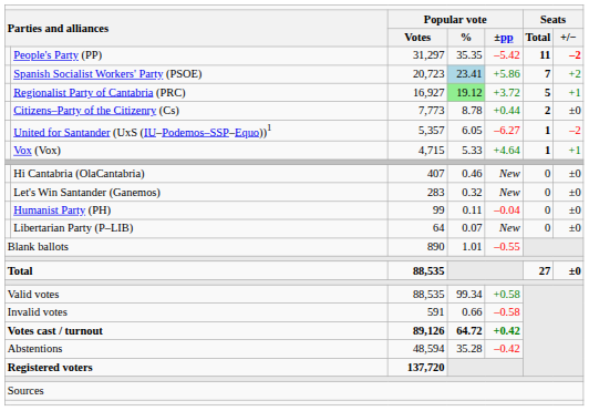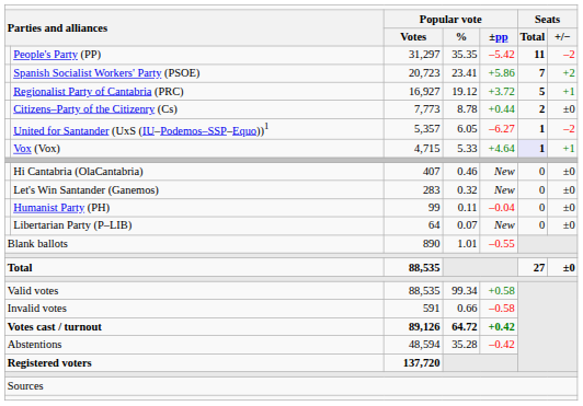People's Party (PP) | column 7: bold -> normal
Spanish Socialist Workers' Party (PSOE) | column 4: lightblue background -> no background
Regionalist Party of Cantabria (PRC) | column 4: lightgreen background -> no background
Vox (Vox) | column 6: no background -> lavender background
